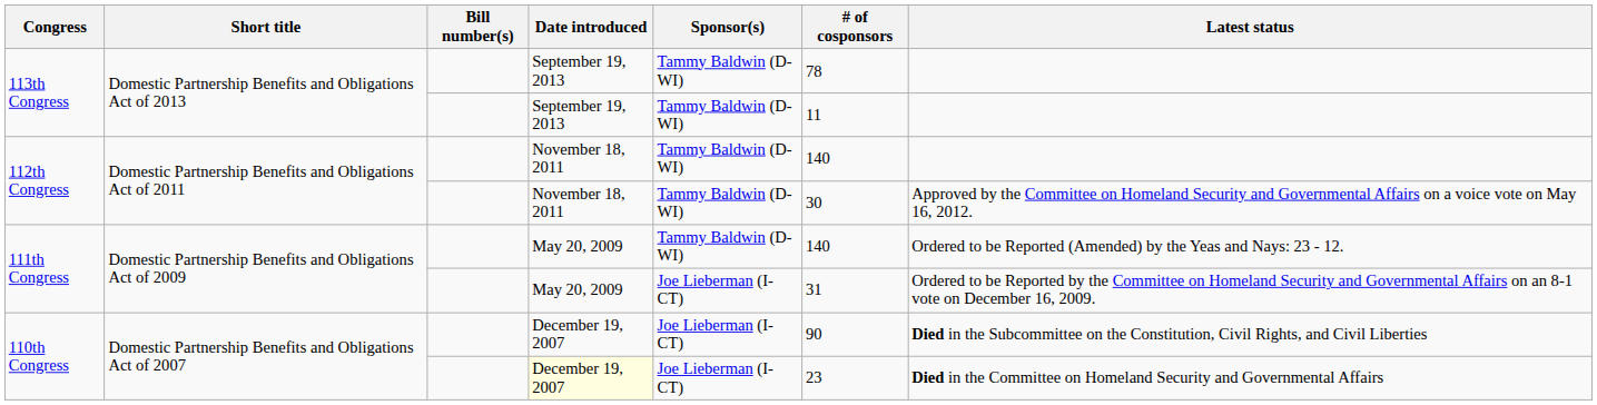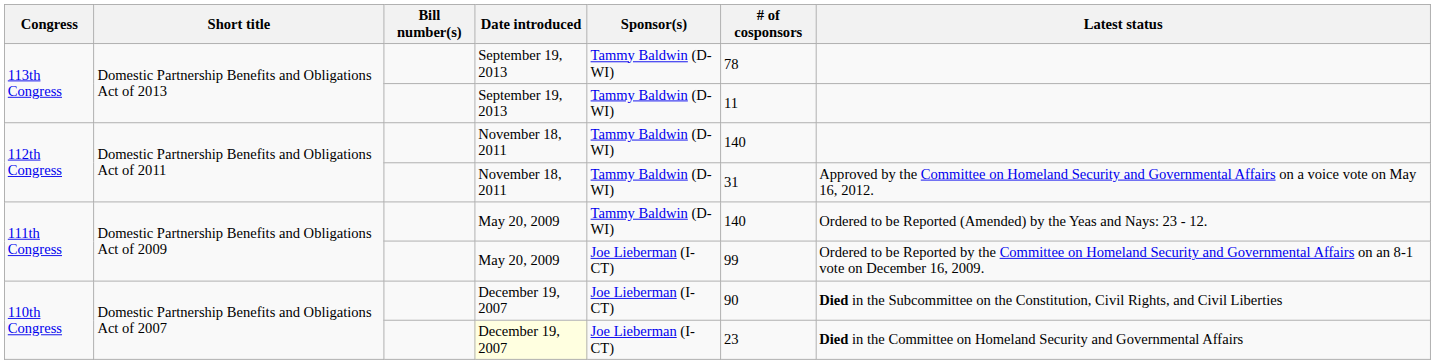row 5 | # of cosponsors: 30 -> 31
row 7 | # of cosponsors: 31 -> 99
